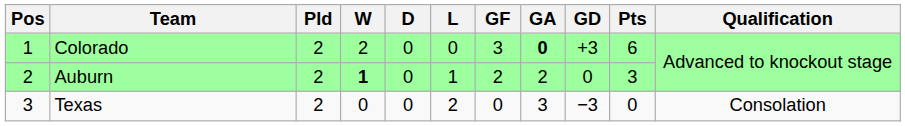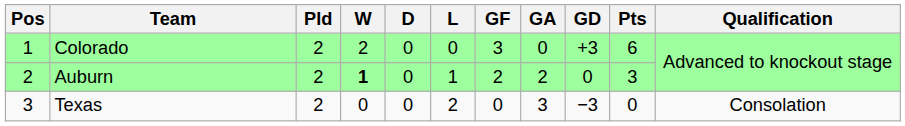Colorado | GA: bold -> normal
